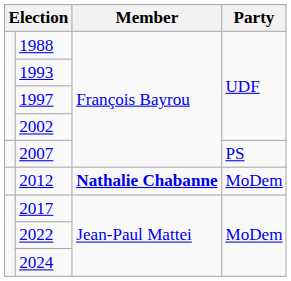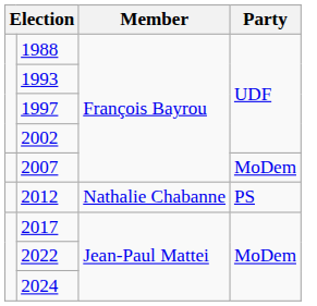2007 | Party: PS -> MoDem
2012 | Member: bold -> normal
2012 | Party: MoDem -> PS
